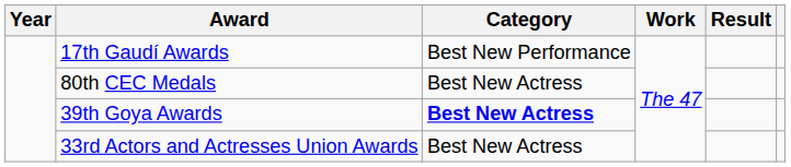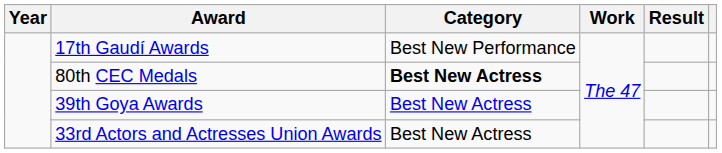80th CEC Medals | Category: normal -> bold
39th Goya Awards | Category: bold -> normal
